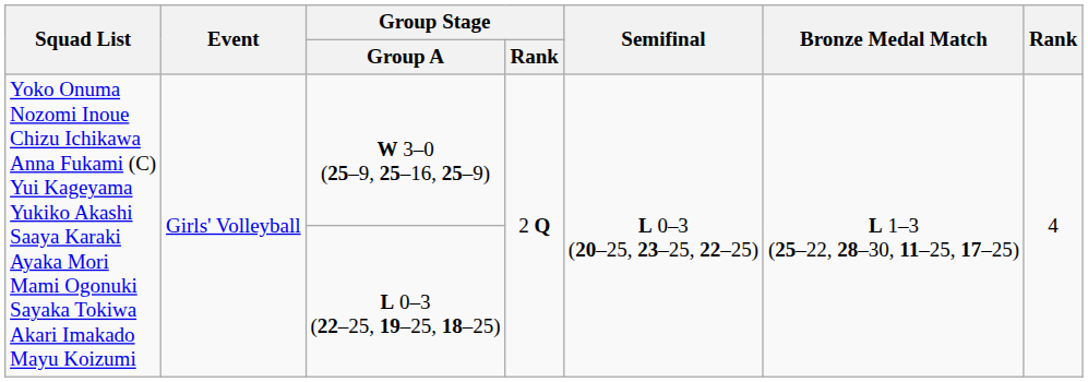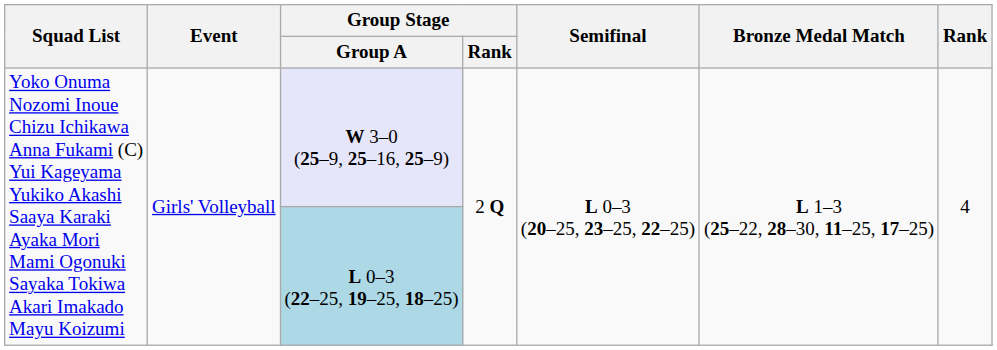W 3–0 (25–9, 25–16, 25–9) | Group Stage / Group A: no background -> lavender background
L 0–3 (22–25, 19–25, 18–25) | Group Stage / Group A: no background -> lightblue background
